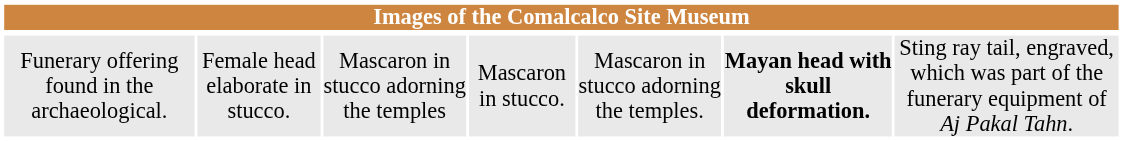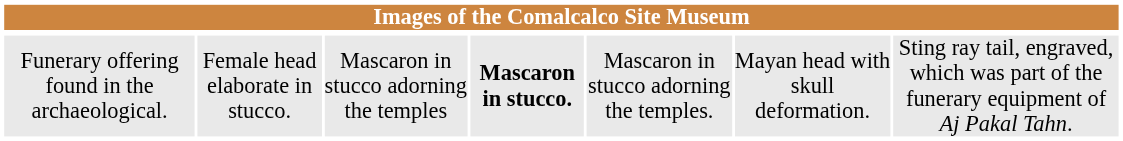Funerary offering found in the archaeological. | column 4: normal -> bold
Funerary offering found in the archaeological. | column 6: bold -> normal
